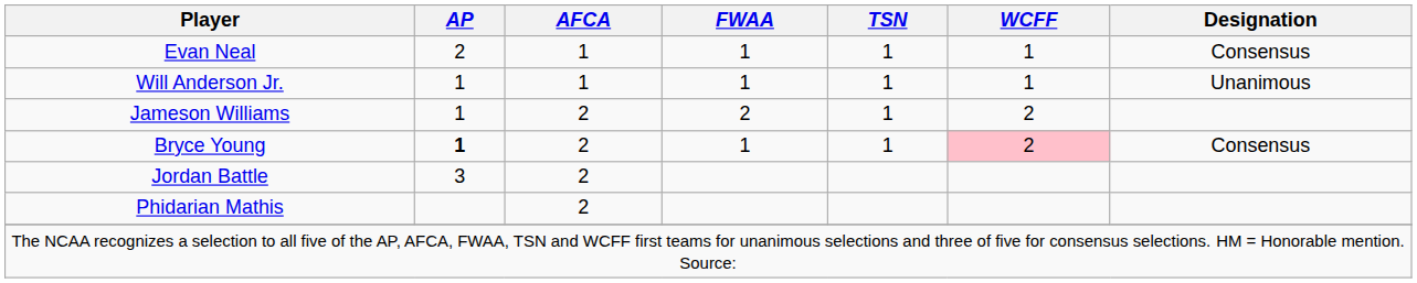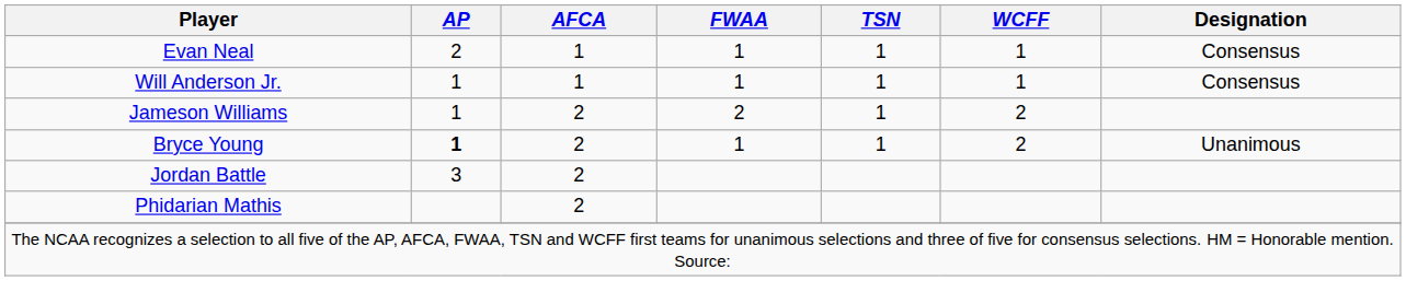Will Anderson Jr. | Designation: Unanimous -> Consensus
Bryce Young | WCFF: pink background -> no background
Bryce Young | Designation: Consensus -> Unanimous
